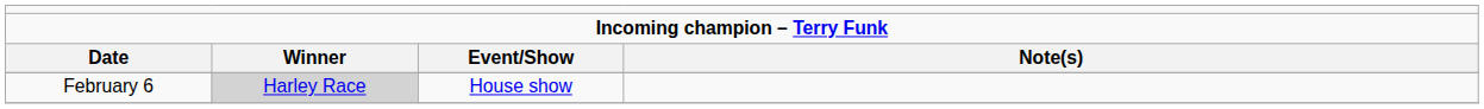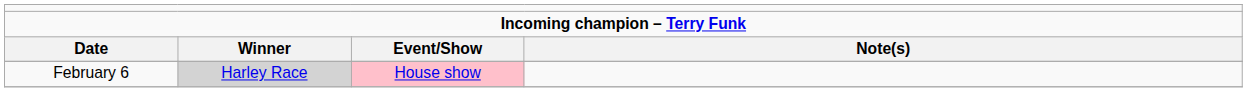February 6 | column 3: no background -> pink background
